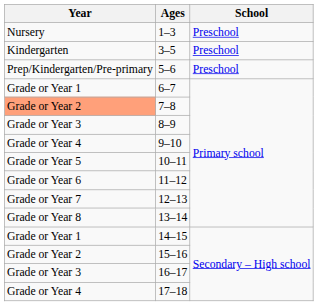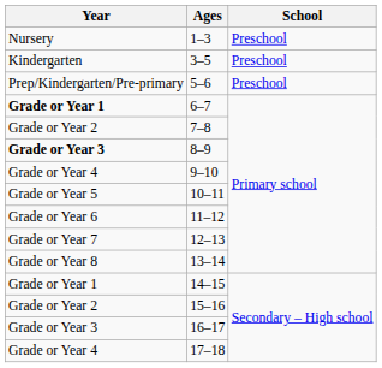6–7 | Year: normal -> bold
7–8 | Year: lightsalmon background -> no background
8–9 | Year: normal -> bold
